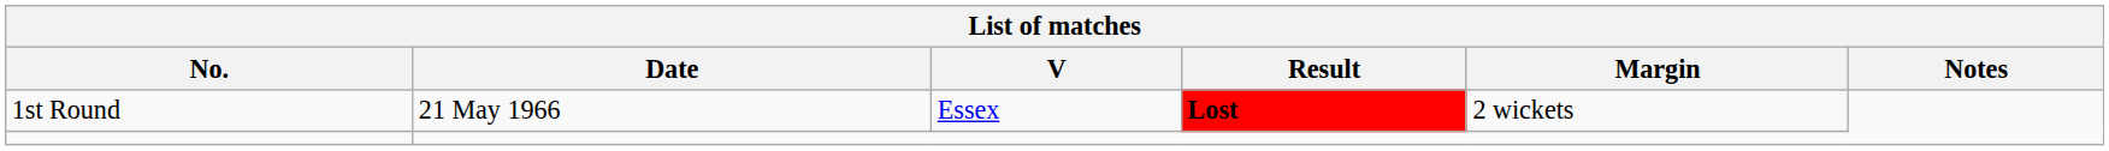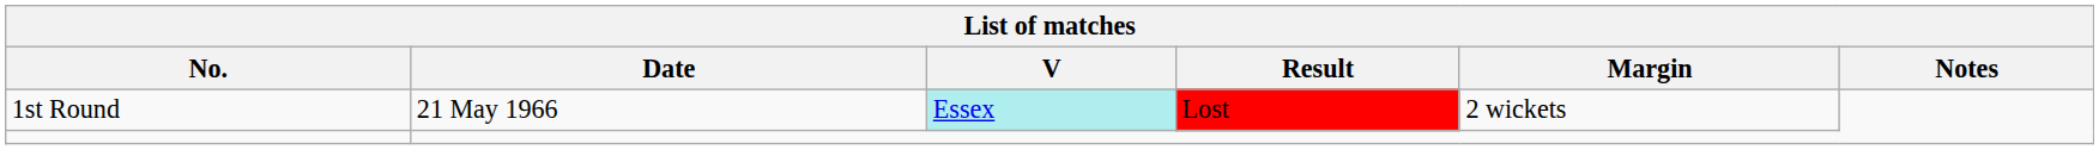1st Round | V: no background -> paleturquoise background
1st Round | Result: bold -> normal
